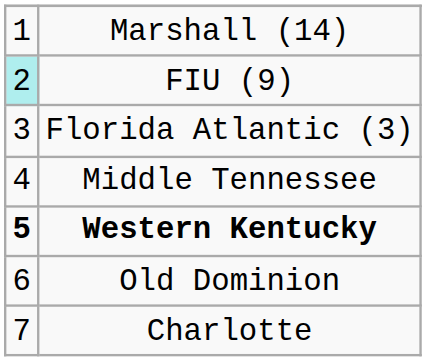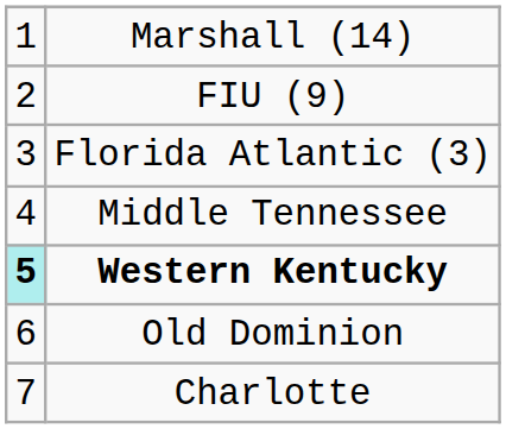FIU (9) | column 1: paleturquoise background -> no background
Western Kentucky | column 1: no background -> paleturquoise background
